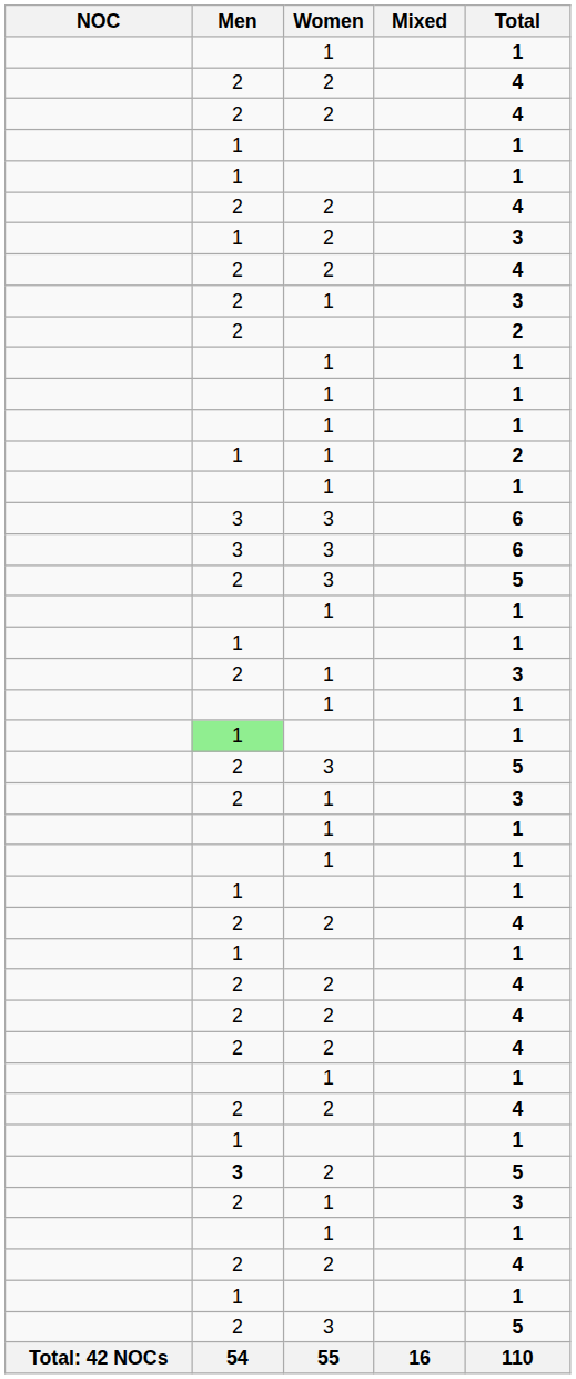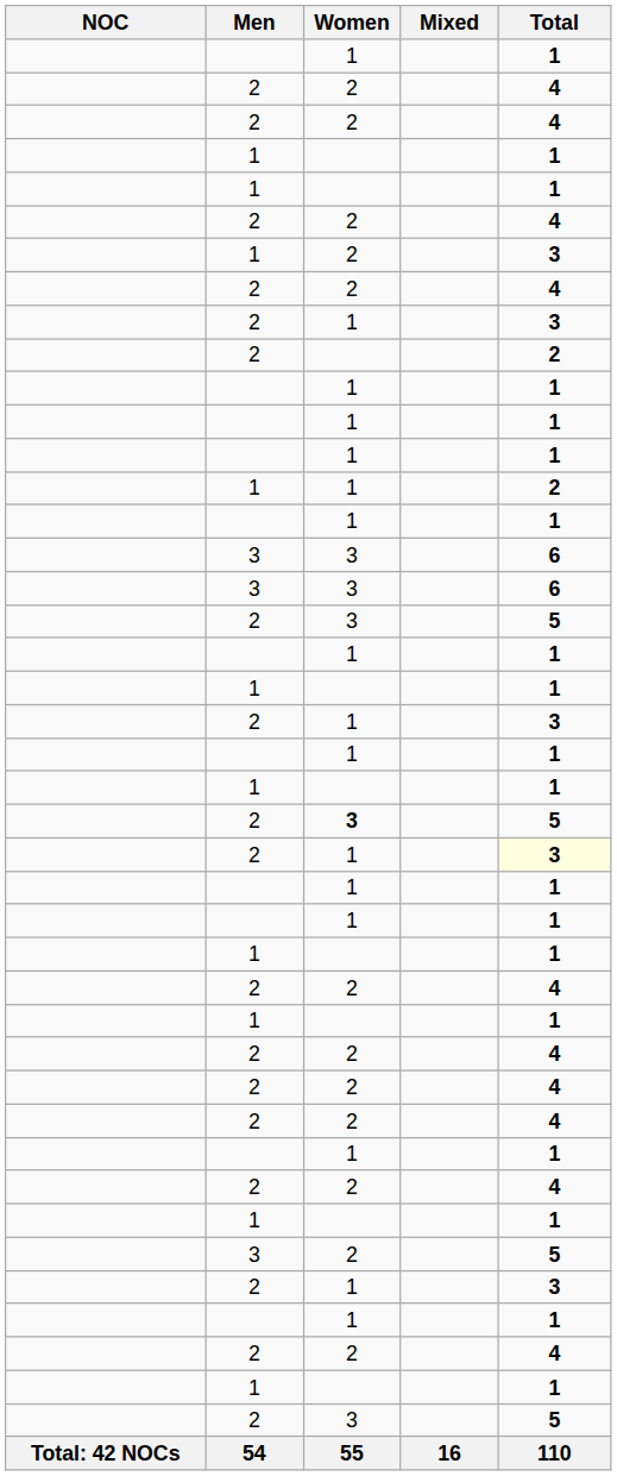row 24 | Men: lightgreen background -> no background
row 25 | Women: normal -> bold
row 26 | Total: no background -> lightyellow background
row 38 | Men: bold -> normal
